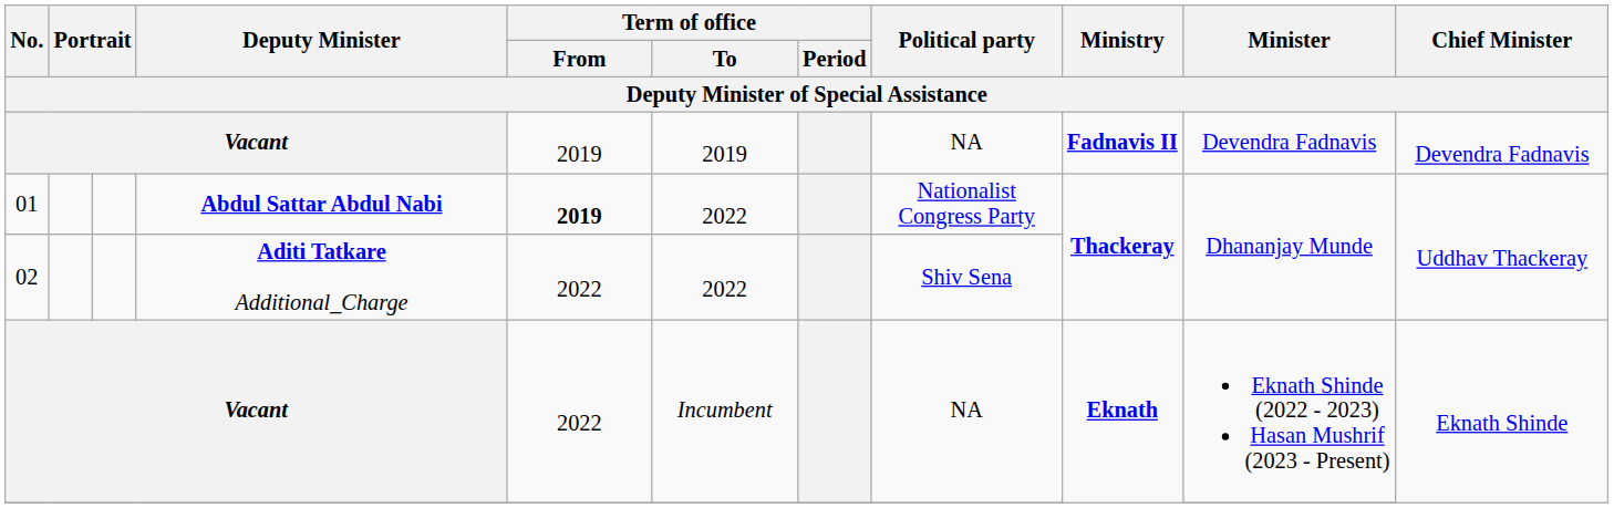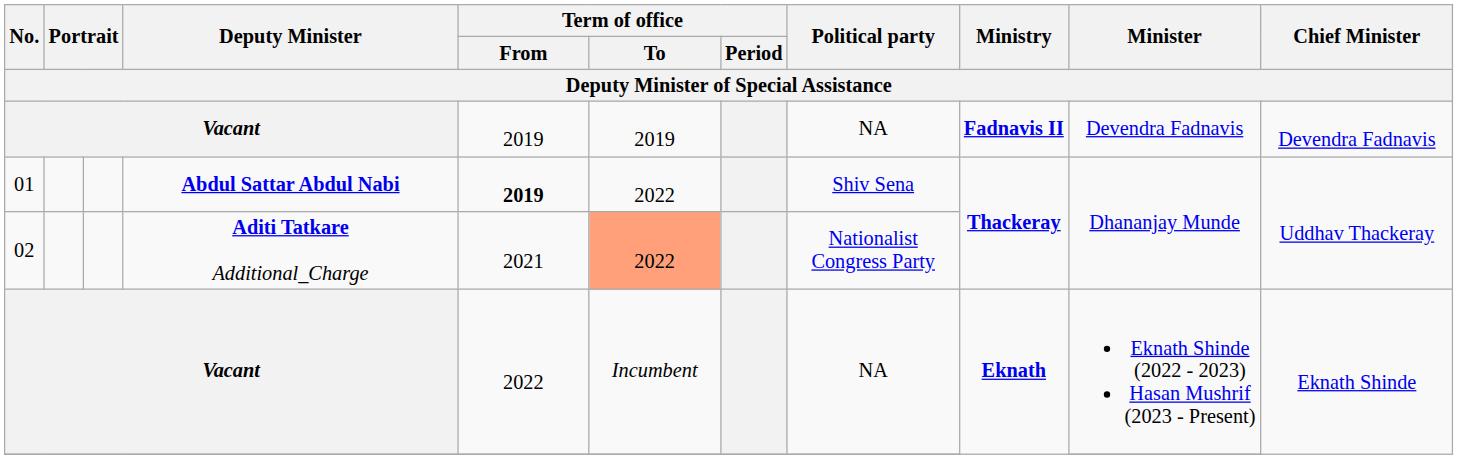01 | Political party: Nationalist Congress Party -> Shiv Sena
02 | Term of office / From: 2022 -> 2021
02 | Term of office / To: no background -> lightsalmon background
02 | Political party: Shiv Sena -> Nationalist Congress Party
